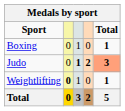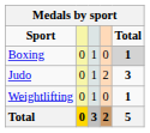Boxing | Total: no background -> lightgrey background
Judo | column 3: bold -> normal
Judo | column 4: bold -> normal
Judo | Total: lightsalmon background -> no background
Weightlifting | column 2: bold -> normal
